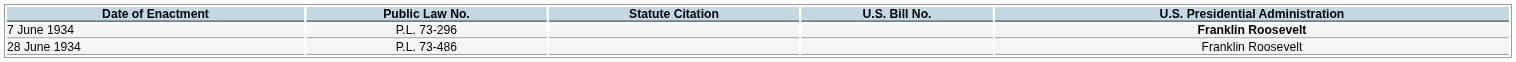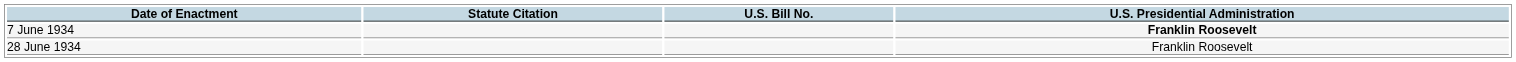- column: Public Law No. | P.L. 73-296 | P.L. 73-486
